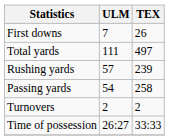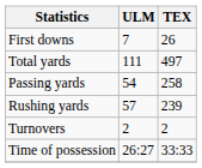rows swapped: Rushing yards <-> Passing yards
